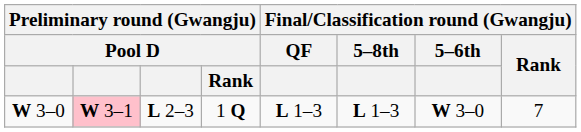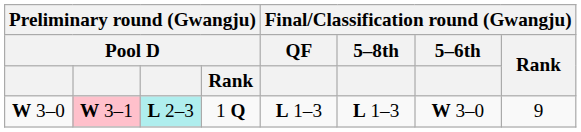row 4 | column 3: no background -> paleturquoise background
row 4 | Final/Classification round (Gwangju) / Rank: 7 -> 9
